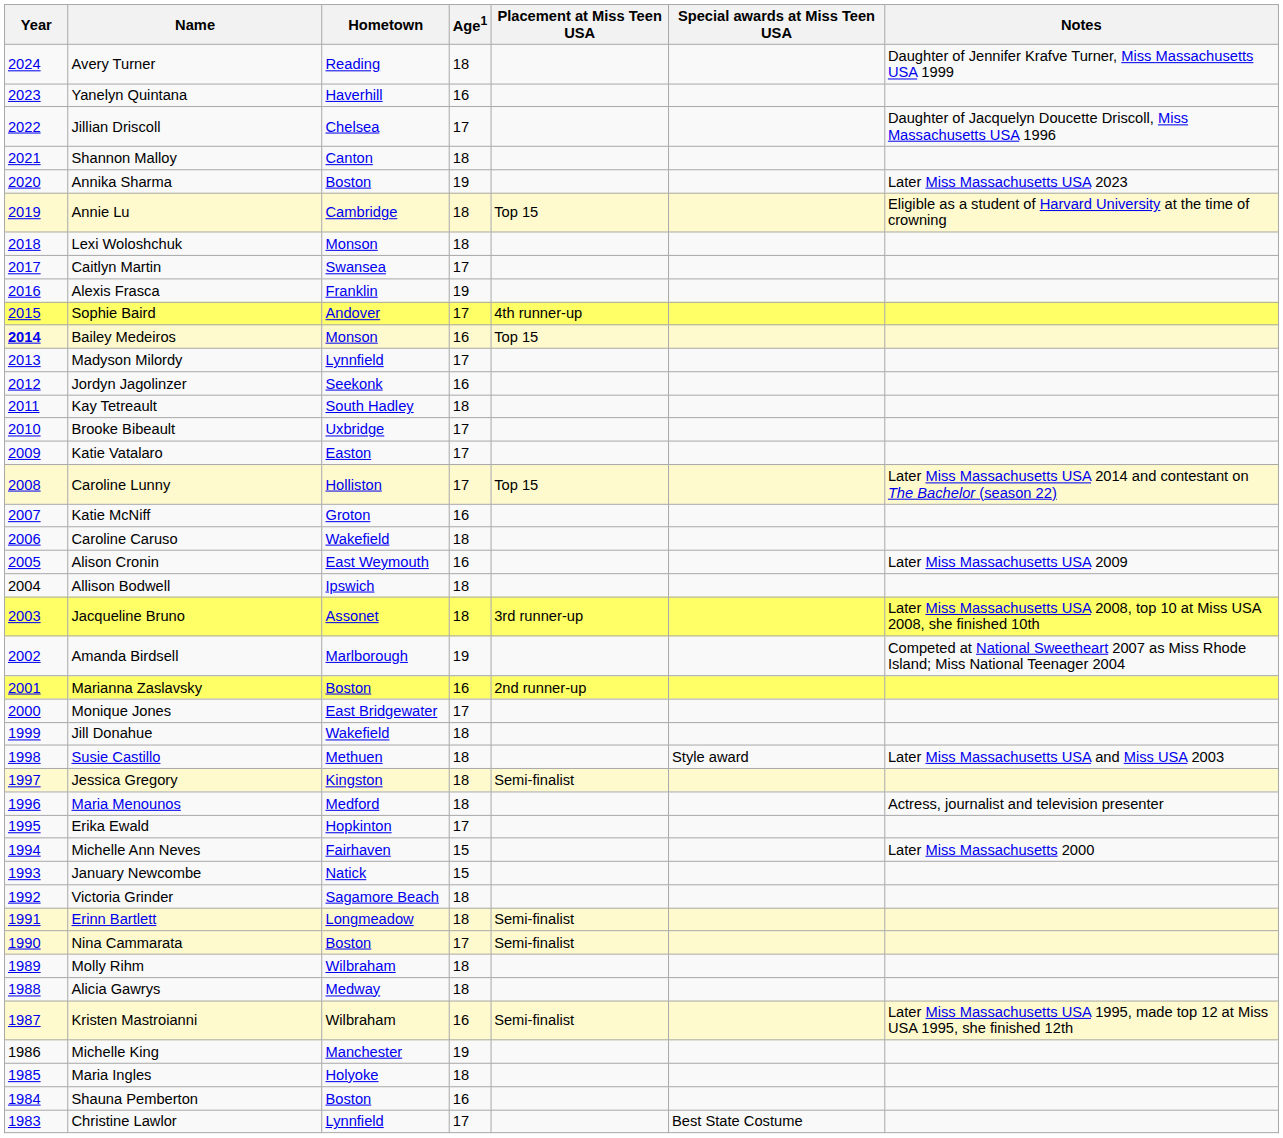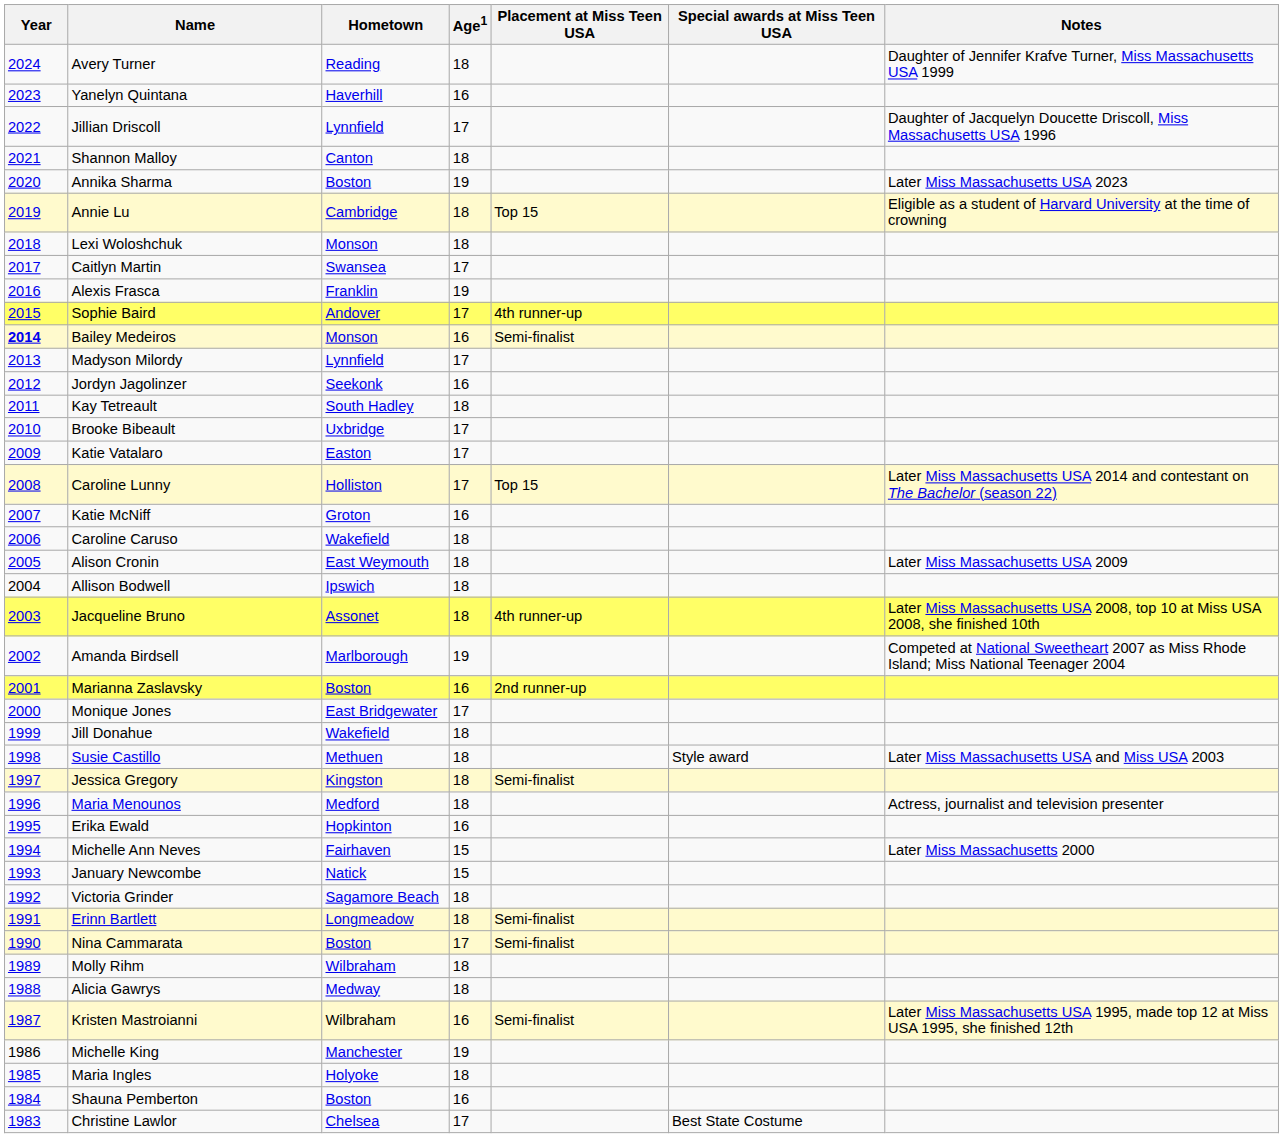Jillian Driscoll | Hometown: Chelsea -> Lynnfield
Bailey Medeiros | Placement at Miss Teen USA: Top 15 -> Semi-finalist
Alison Cronin | Age1: 16 -> 18
Jacqueline Bruno | Placement at Miss Teen USA: 3rd runner-up -> 4th runner-up
Erika Ewald | Age1: 17 -> 16
Christine Lawlor | Hometown: Lynnfield -> Chelsea
